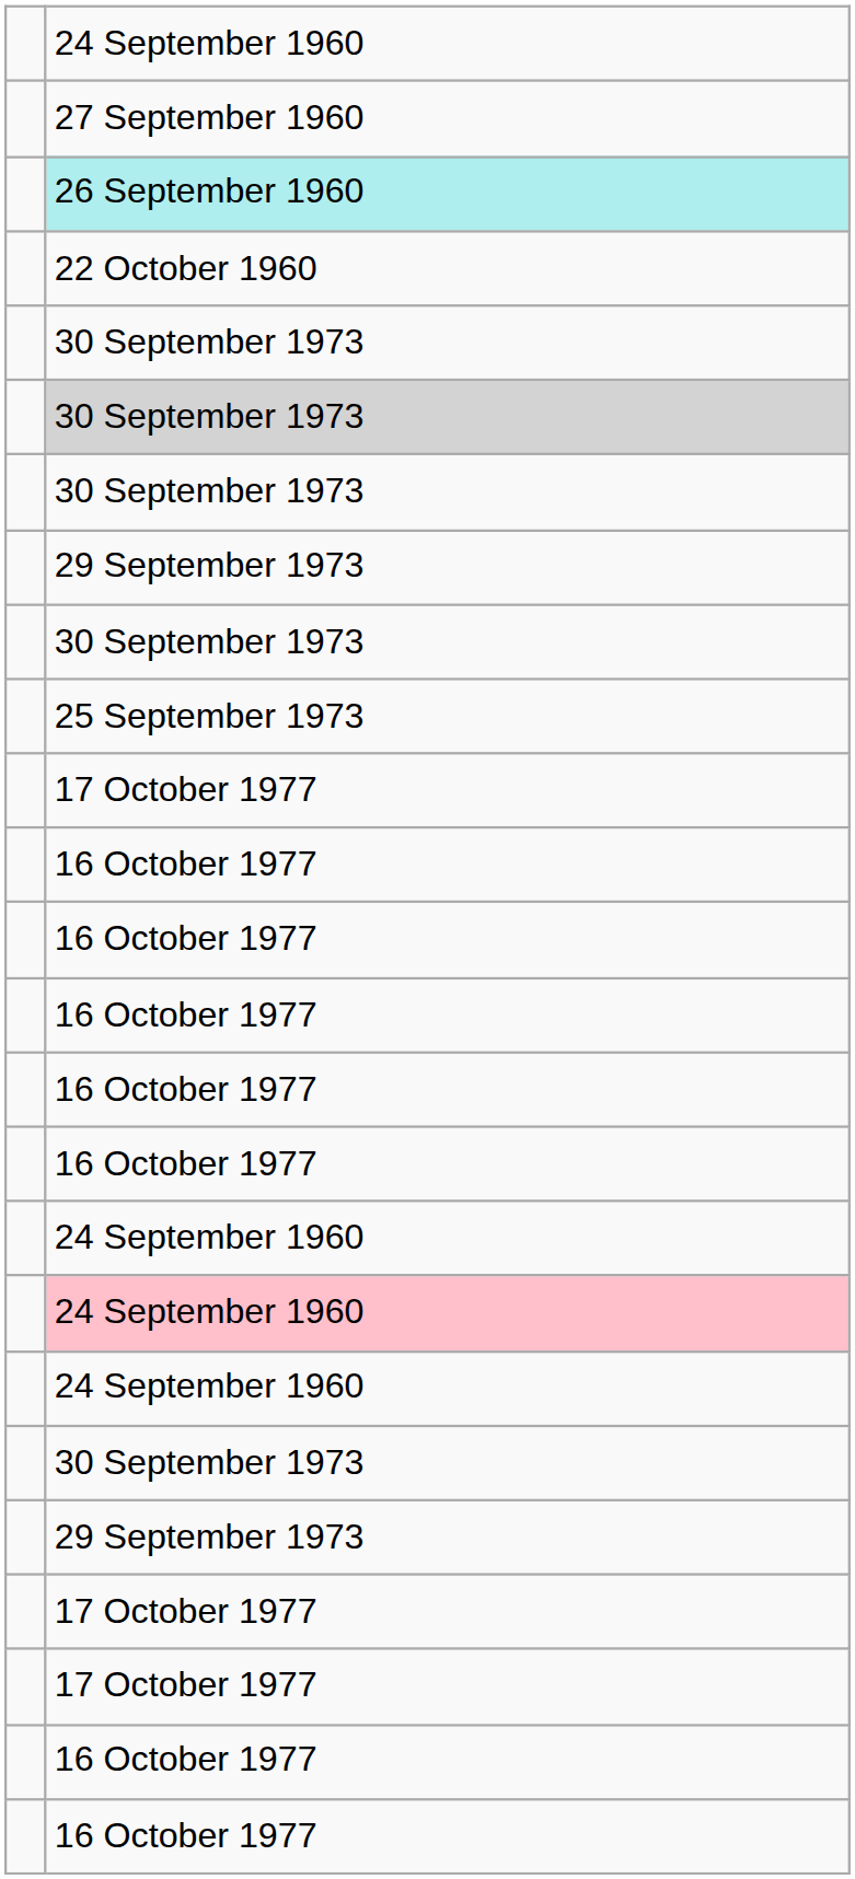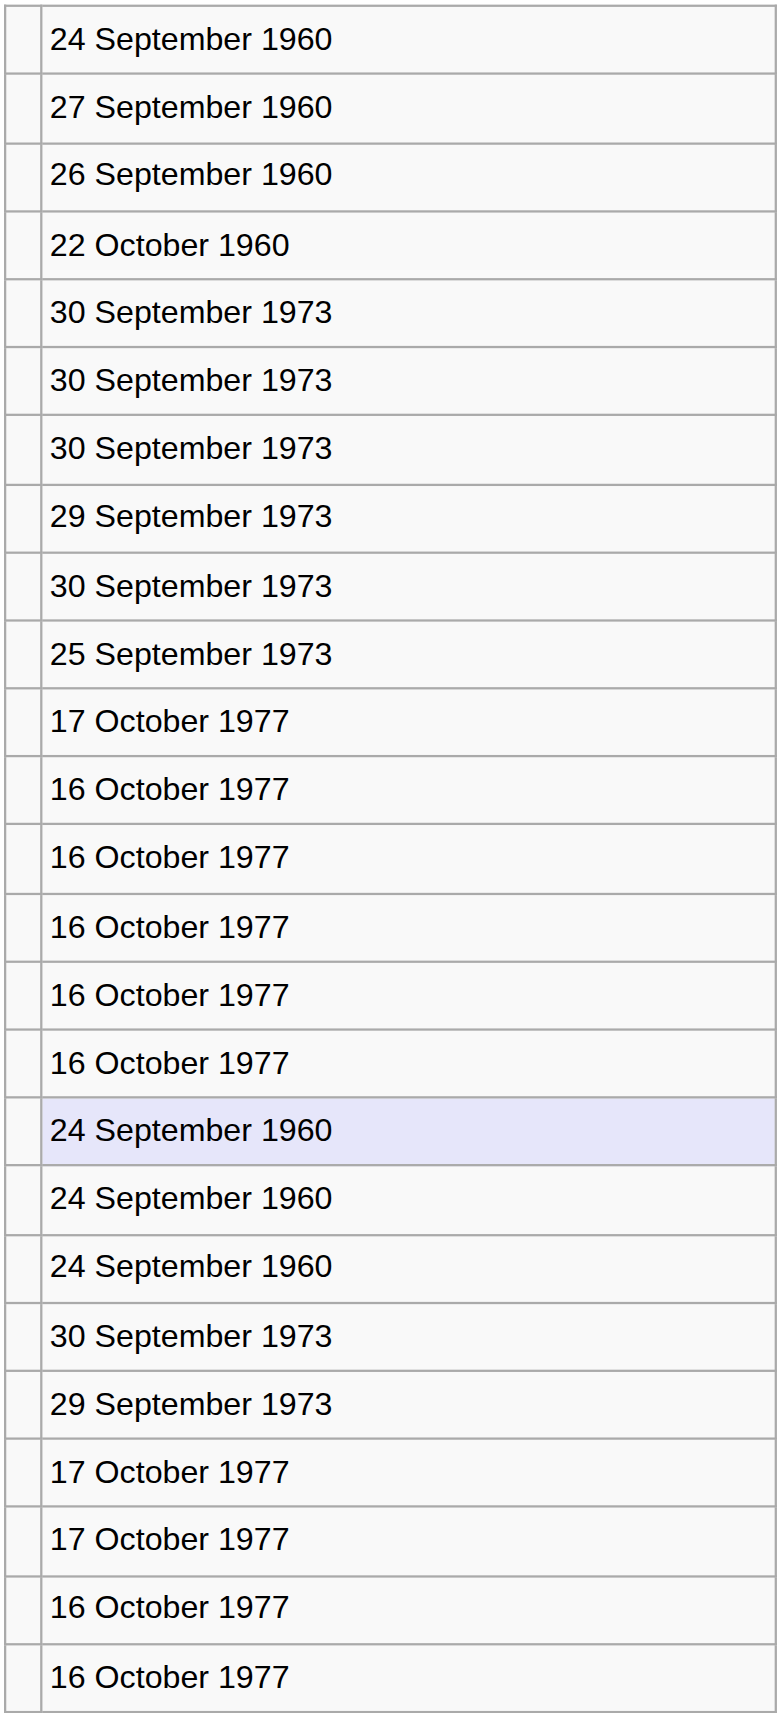row 3 | column 2: paleturquoise background -> no background
row 6 | column 2: lightgrey background -> no background
row 17 | column 2: no background -> lavender background
row 18 | column 2: pink background -> no background
